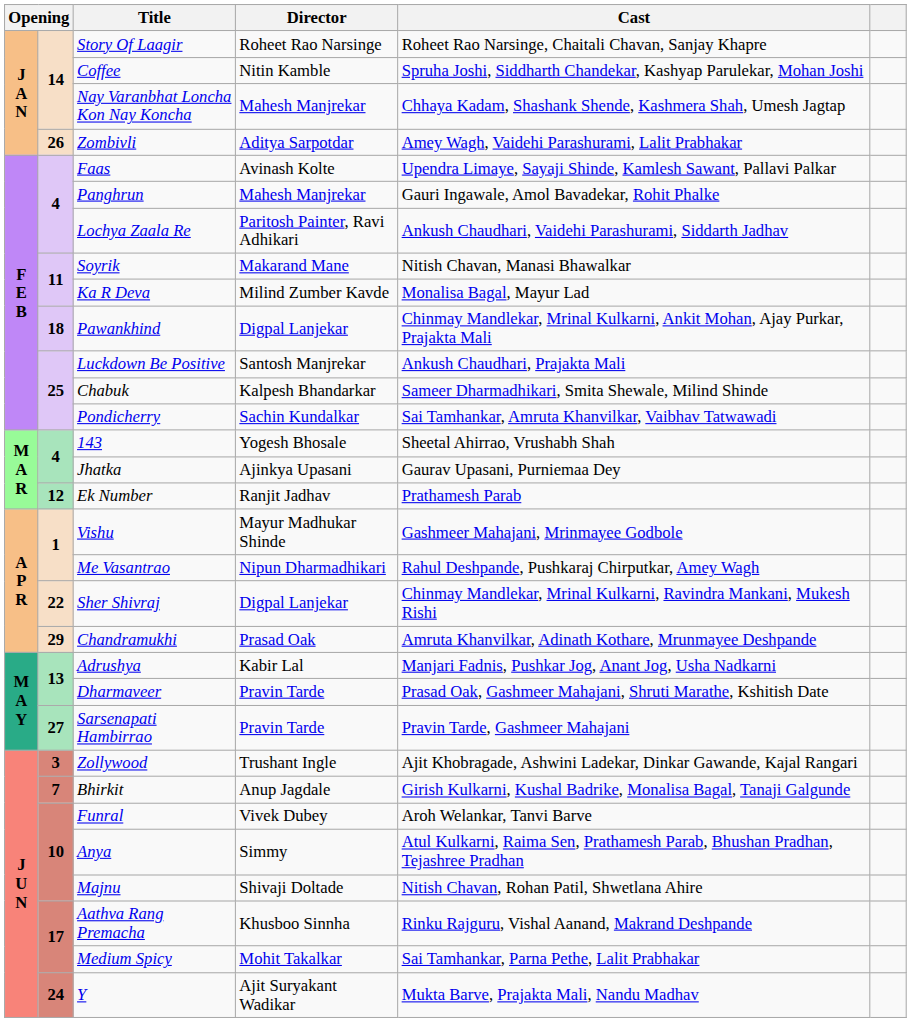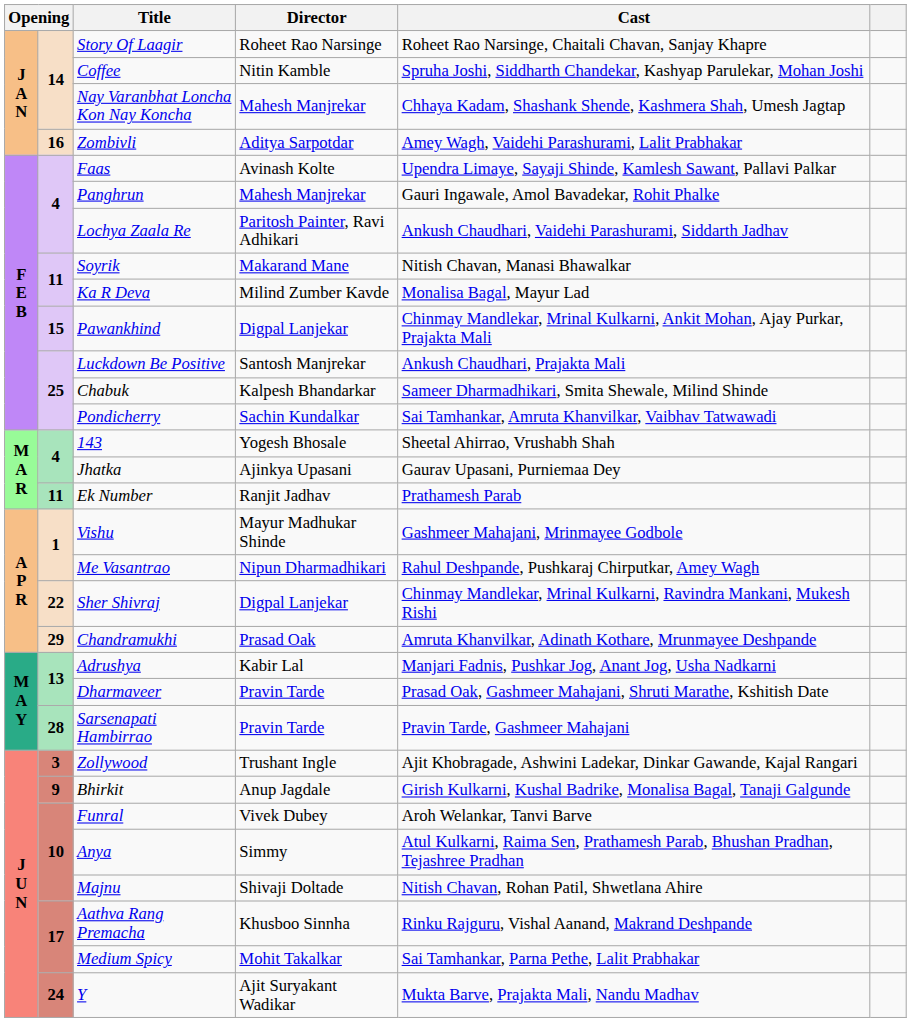Zombivli | column 2: 26 -> 16
Pawankhind | column 2: 18 -> 15
Ek Number | column 2: 12 -> 11
Sarsenapati Hambirrao | column 2: 27 -> 28
Bhirkit | column 2: 7 -> 9
